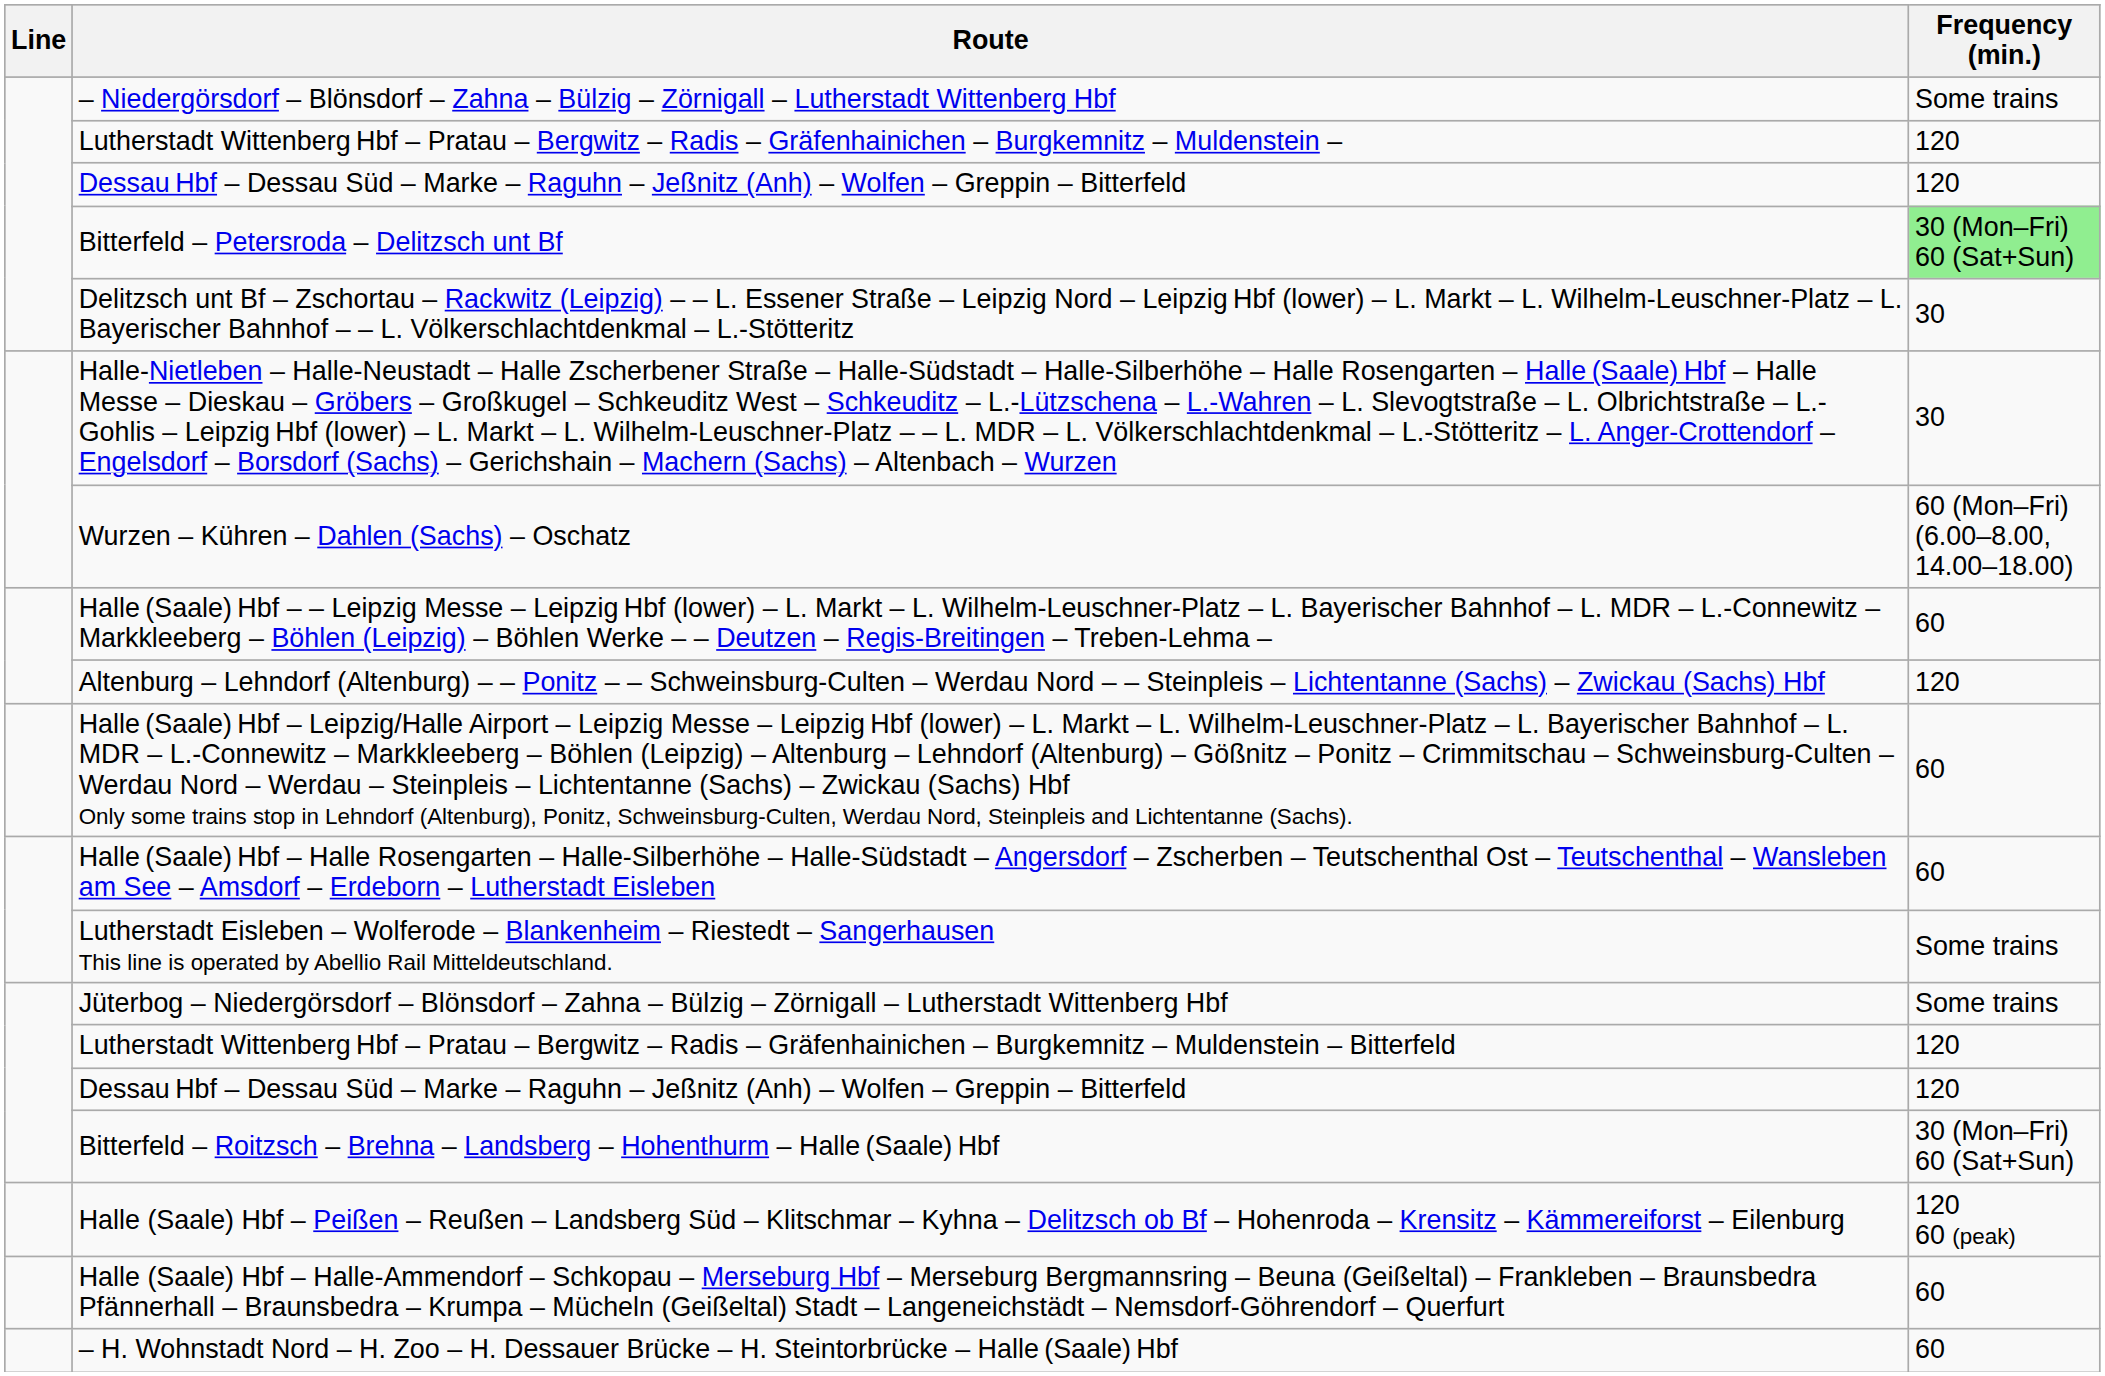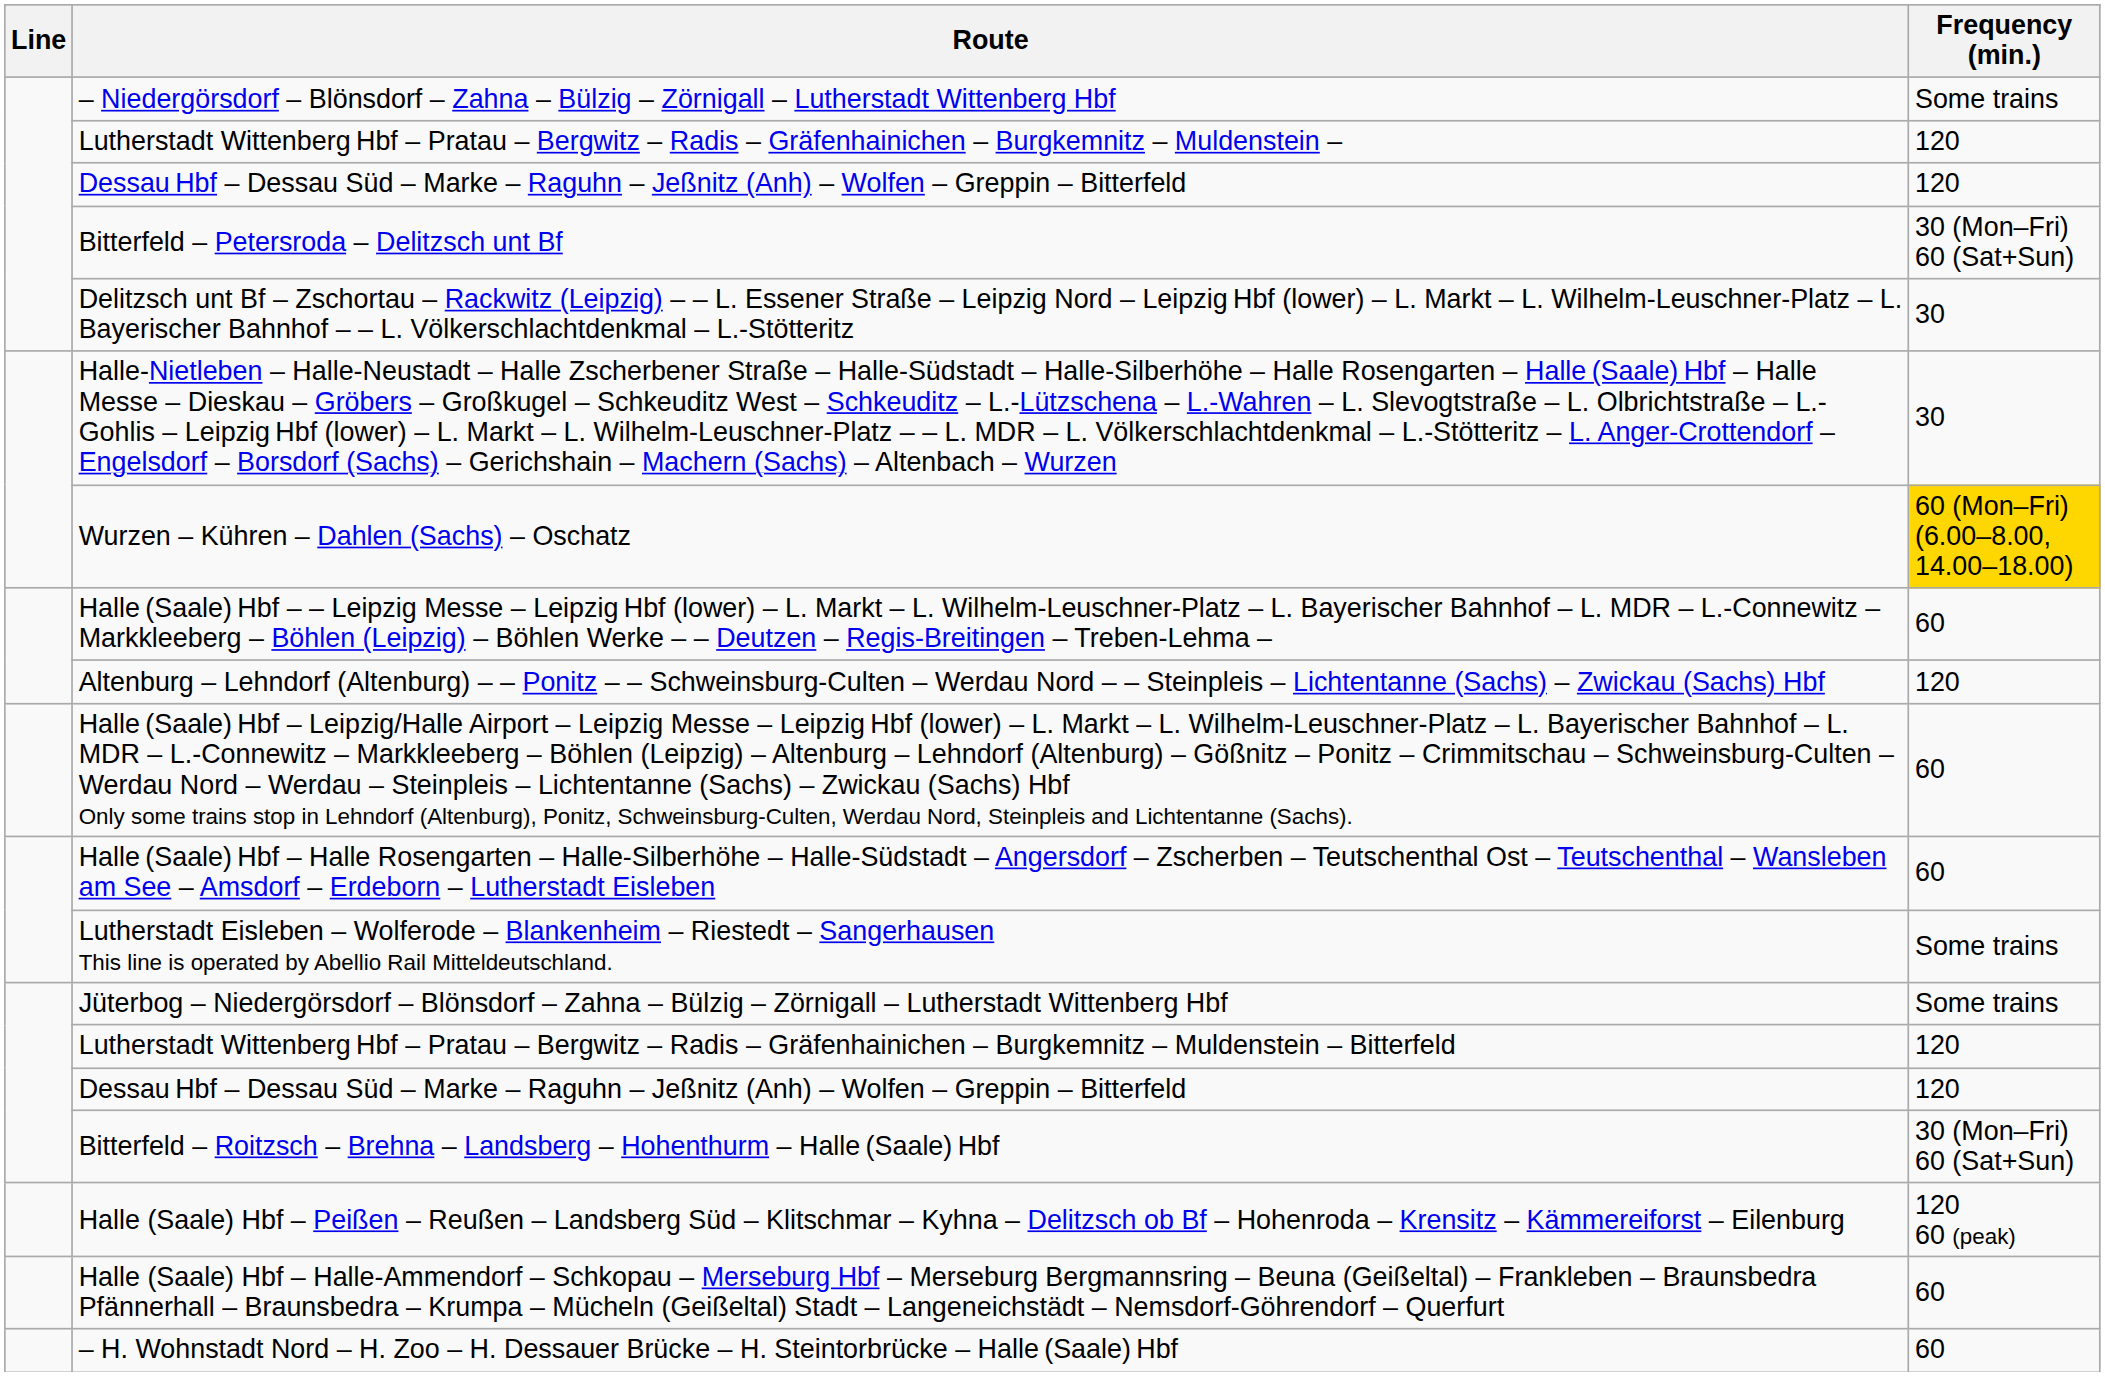Bitterfeld – Petersroda – Delitzsch unt Bf | Frequency (min.): lightgreen background -> no background
Wurzen – Kühren – Dahlen (Sachs) – Oschatz | Frequency (min.): no background -> gold background
